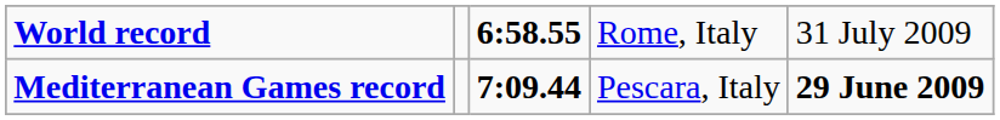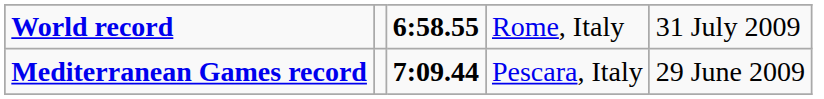Mediterranean Games record | column 5: bold -> normal
